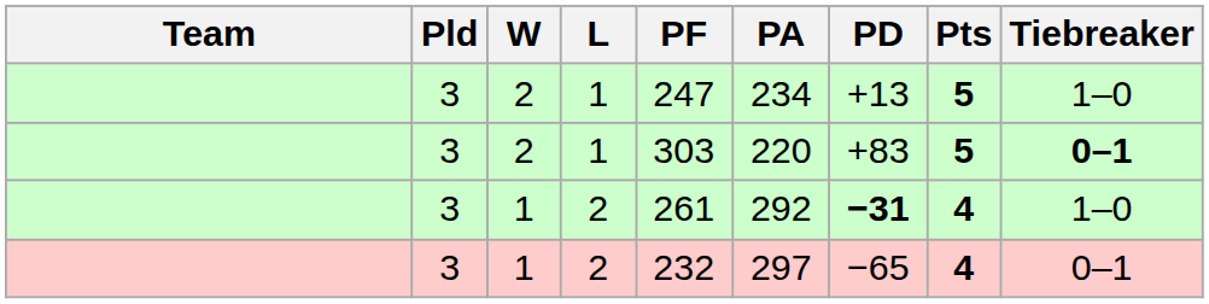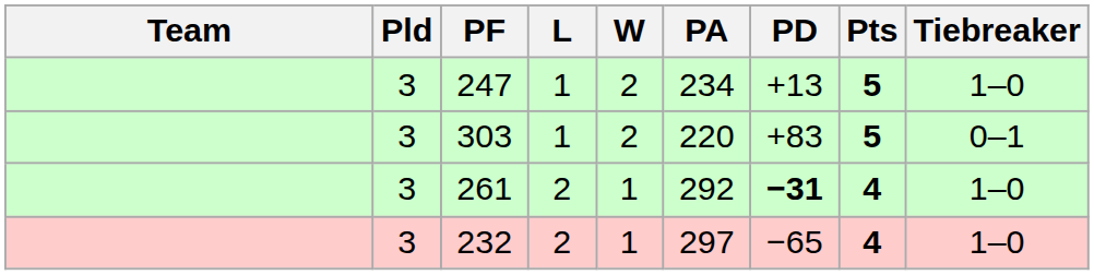columns swapped: W <-> PF
row 3 | Tiebreaker: bold -> normal
row 5 | Tiebreaker: 0–1 -> 1–0
